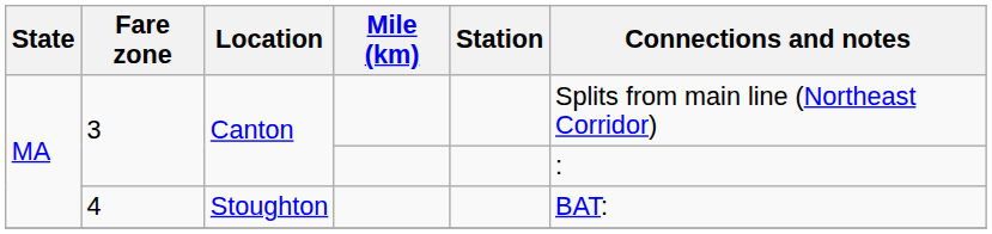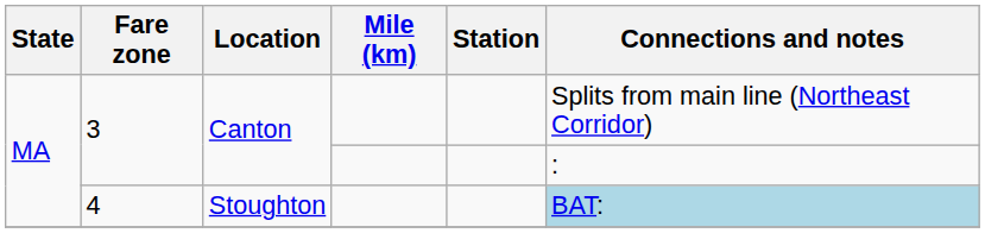4 | Connections and notes: no background -> lightblue background
